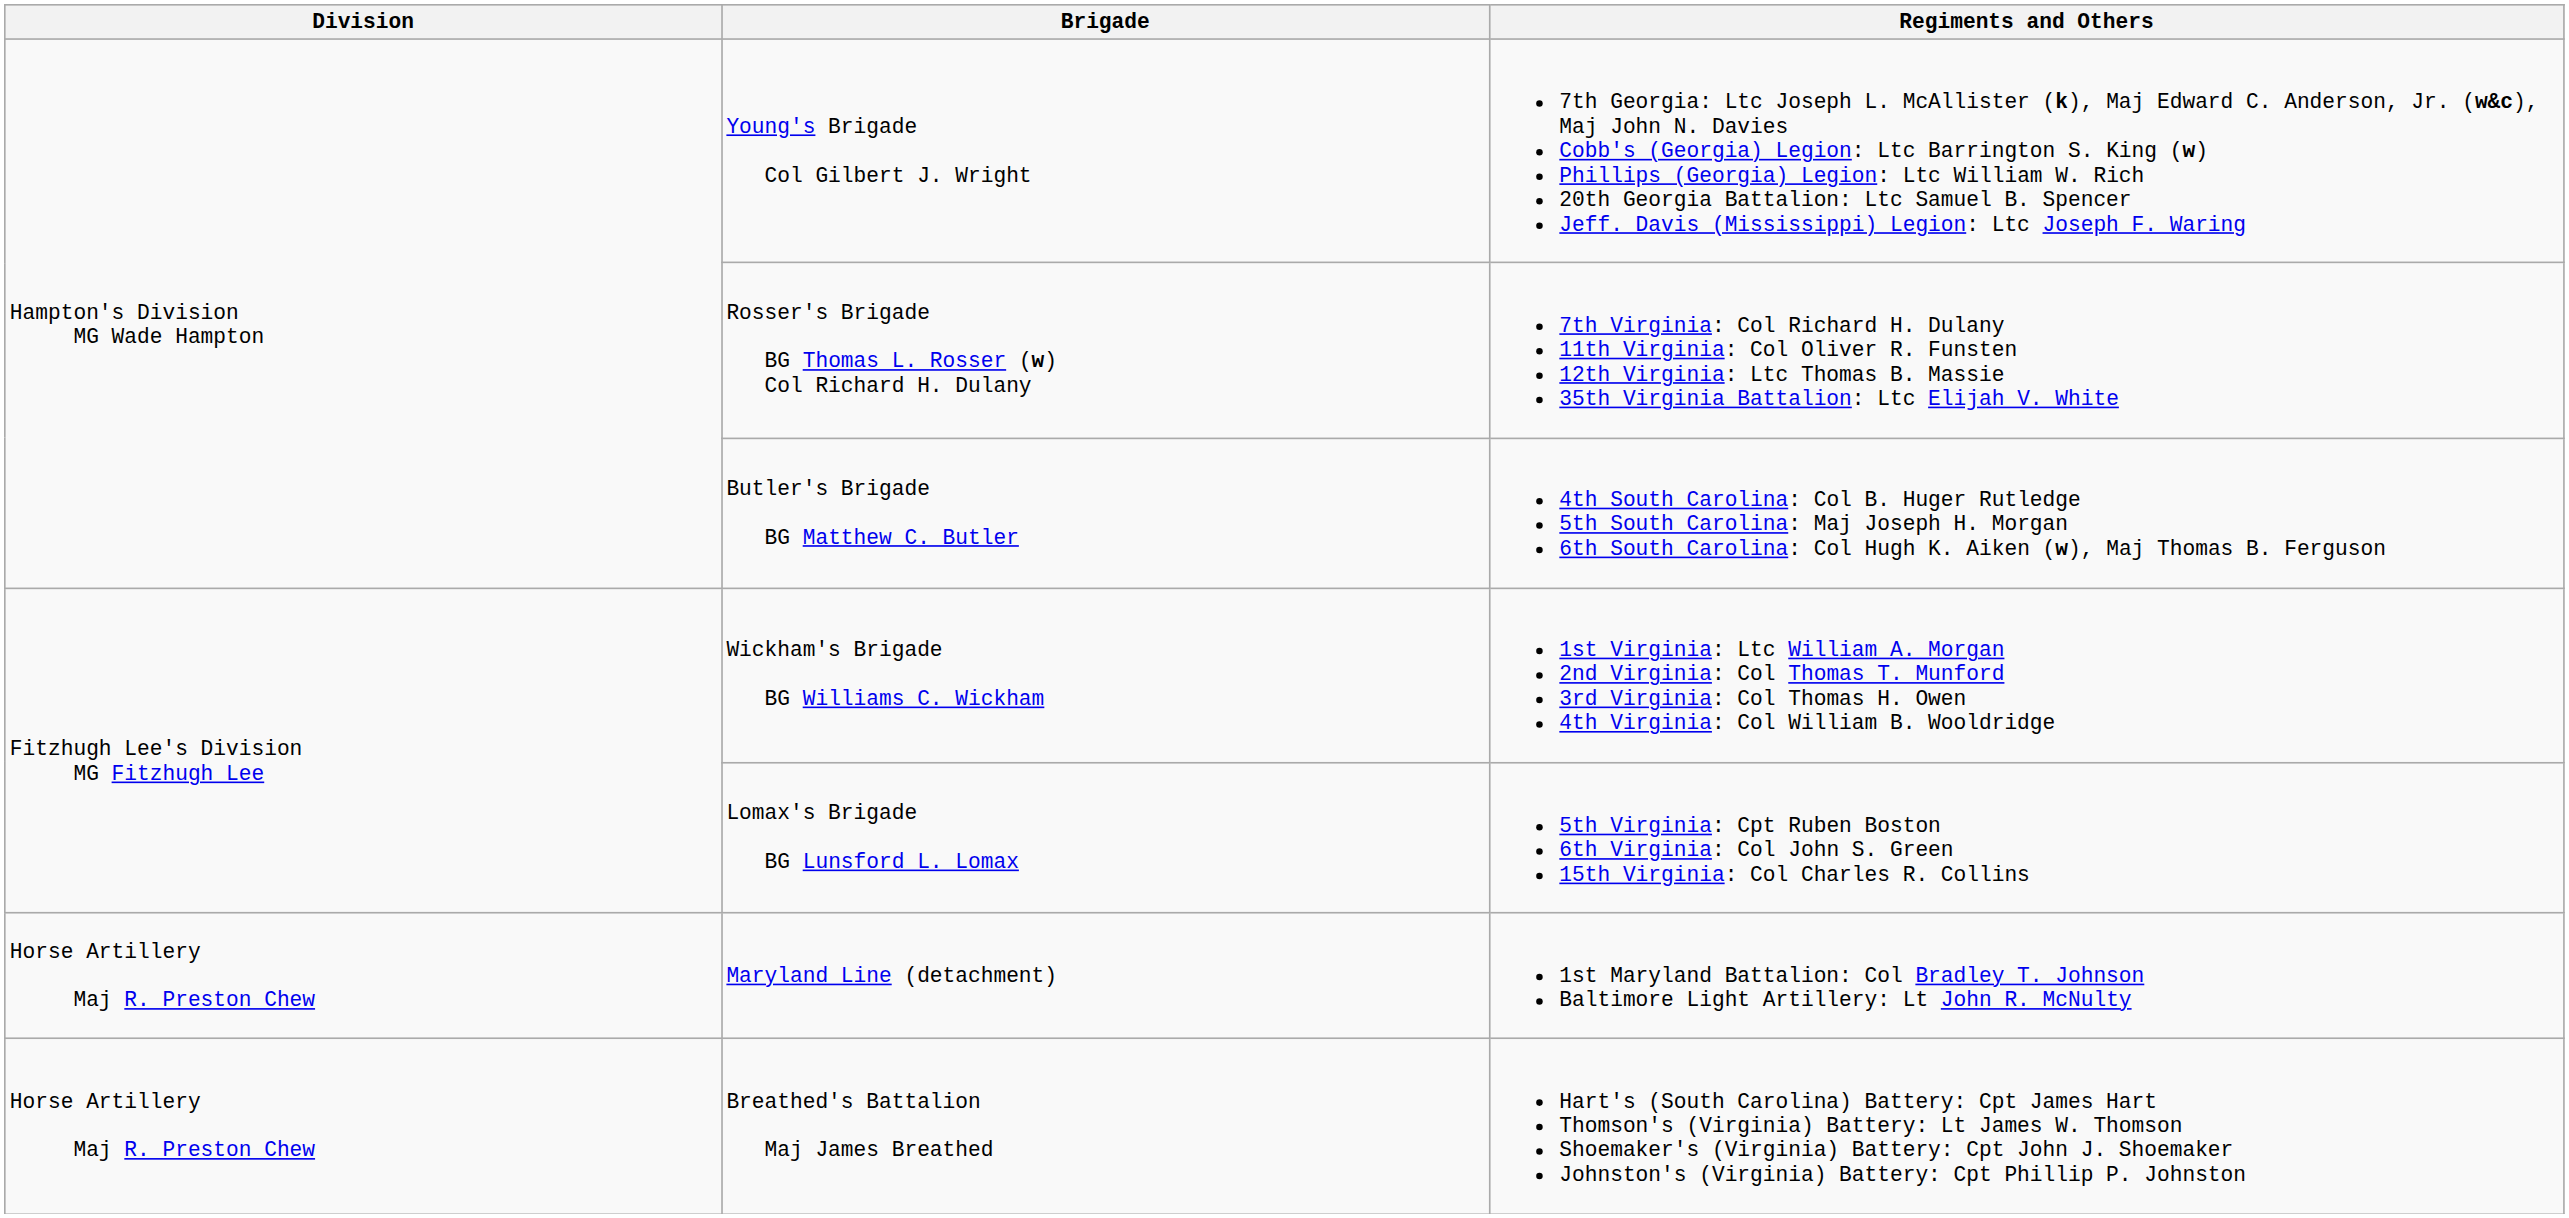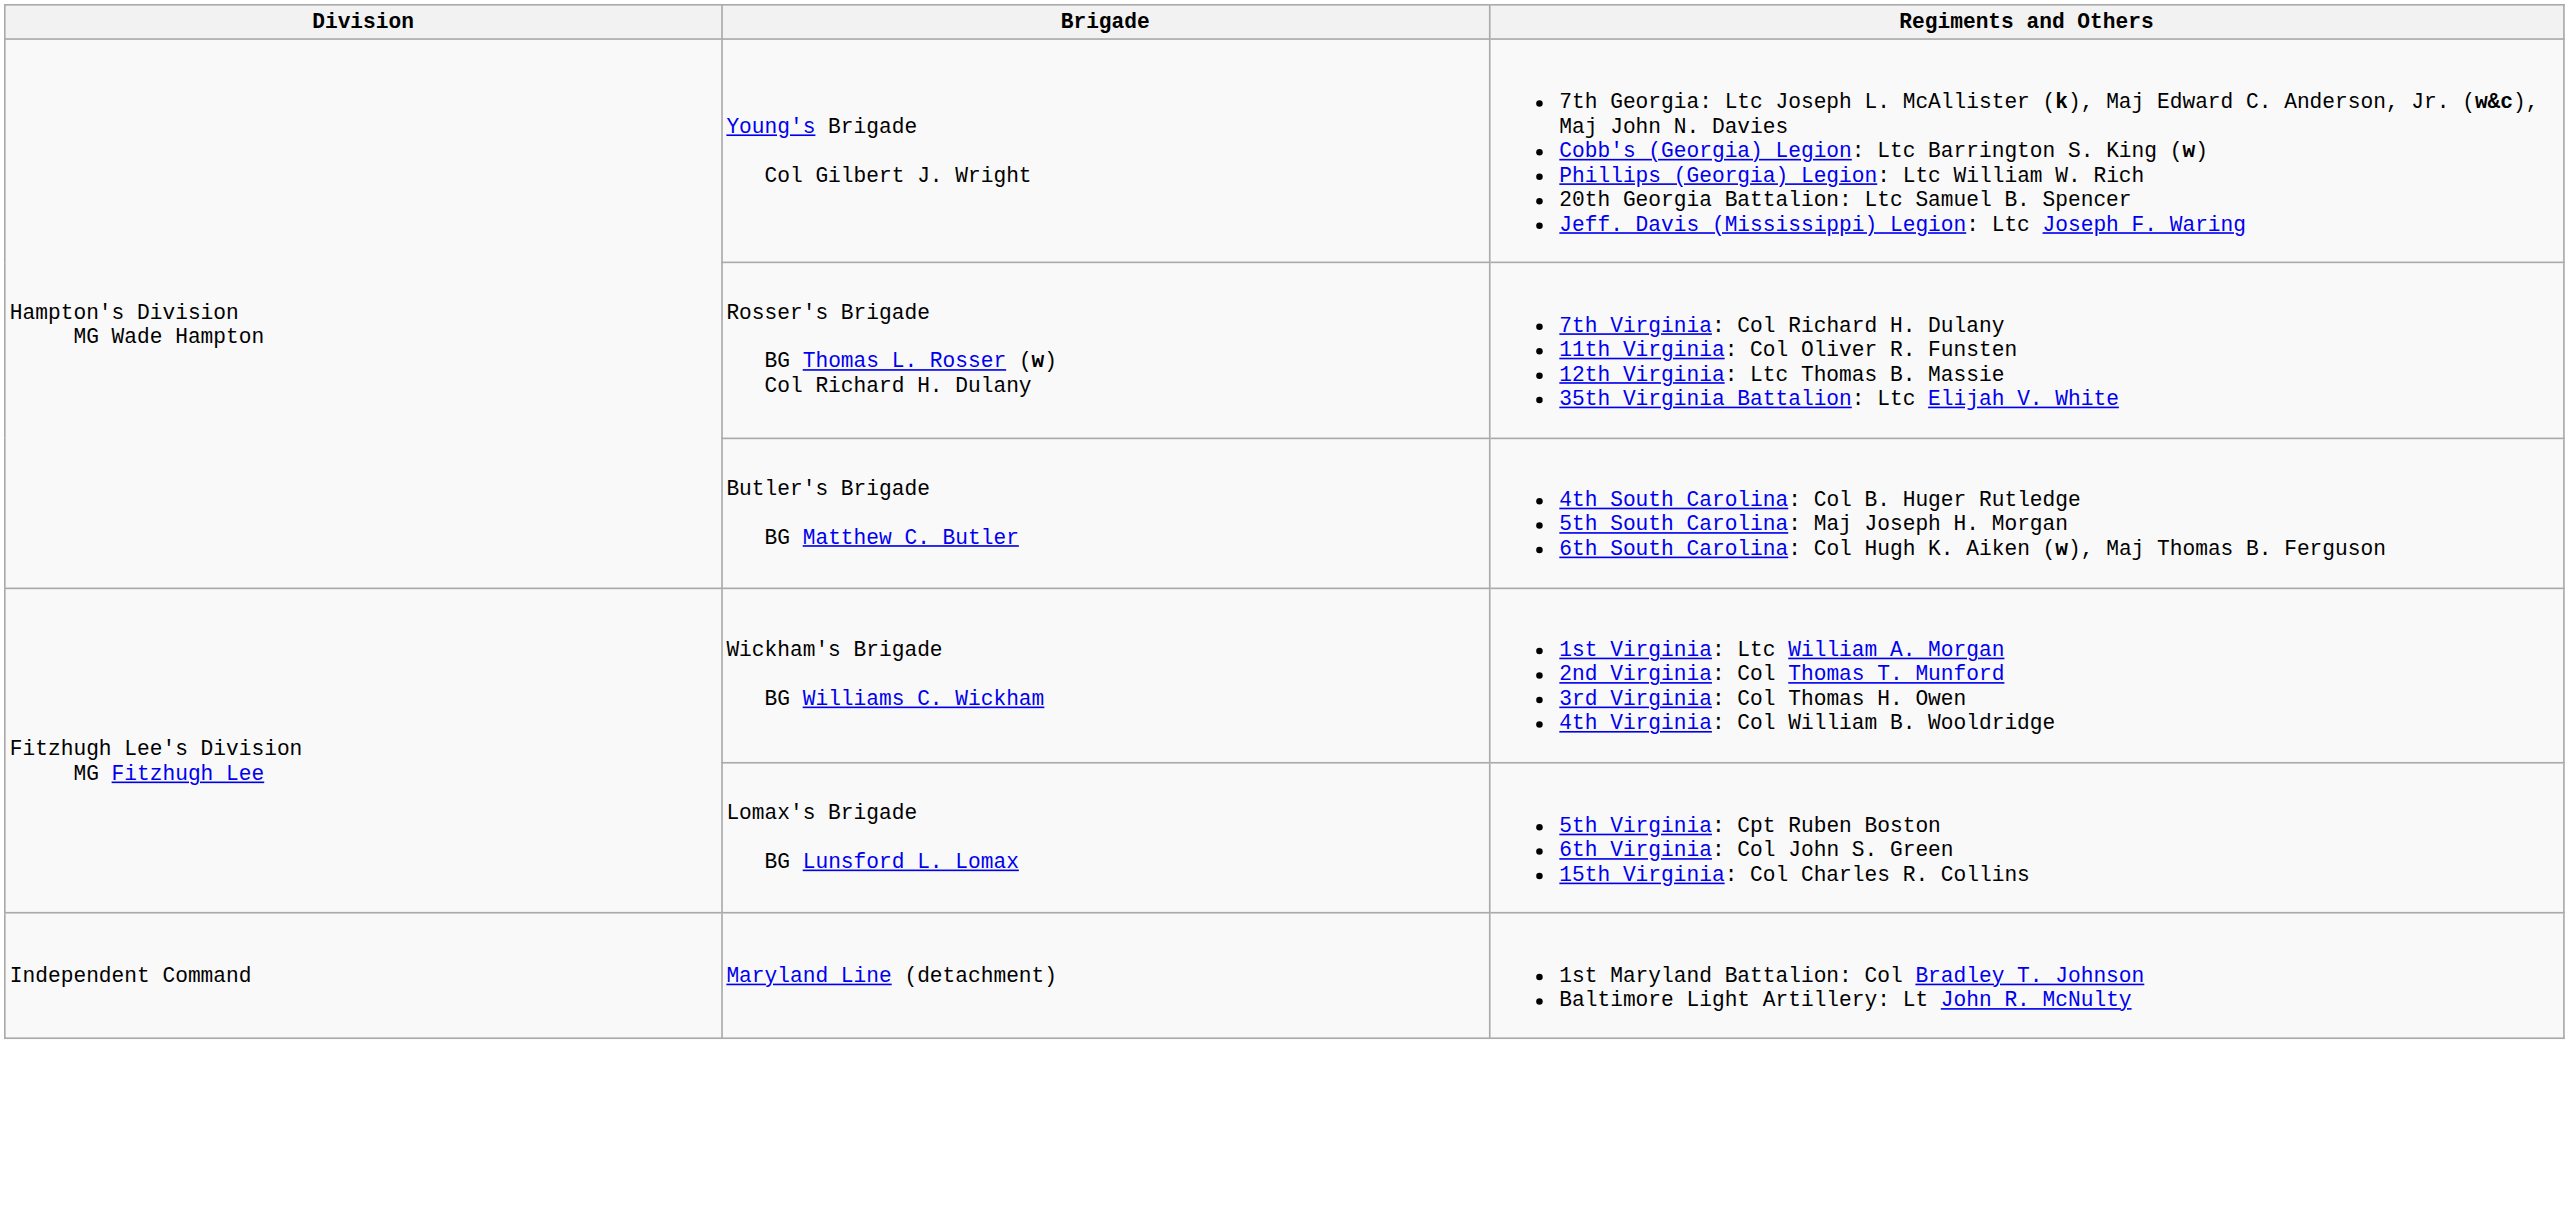Maryland Line (detachment) | Division: Horse Artillery Maj R. Preston Chew -> Independent Command
- row: Horse Artillery Maj R. Preston Chew | Breathed's Battalion Maj James Breathed | Hart's (South Carolina) Battery: Cpt James Hart Thomson's (Virginia) Battery: Lt James W. Thomson Shoemaker's (Virginia) Battery: Cpt John J. Shoemaker Johnston's (Virginia) Battery: Cpt Phillip P. Johnston
